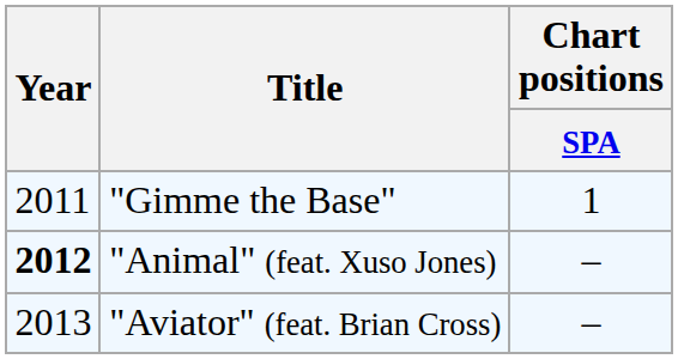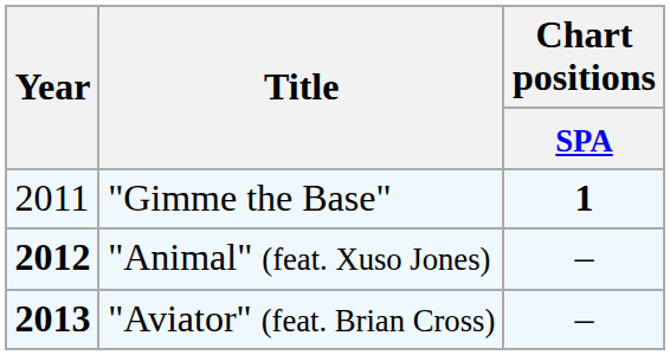"Gimme the Base" | Chart positions / SPA: normal -> bold
"Aviator" (feat. Brian Cross) | Year: normal -> bold
